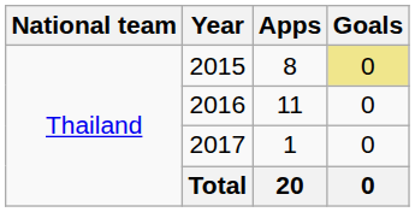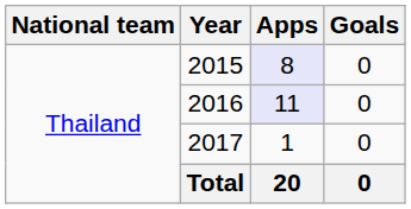2015 | Apps: no background -> lavender background
2015 | Goals: khaki background -> no background
2016 | Apps: no background -> lavender background
